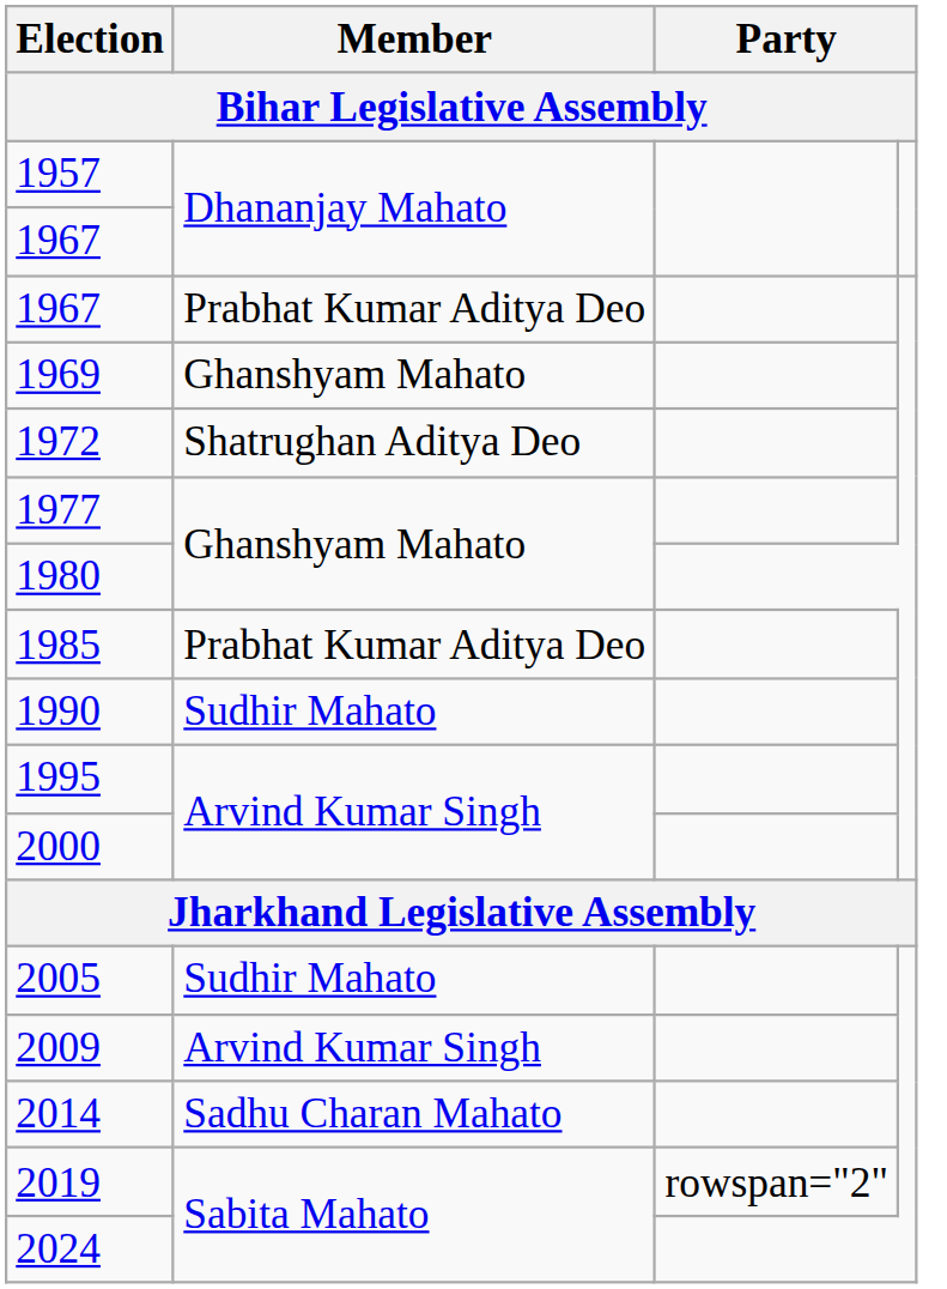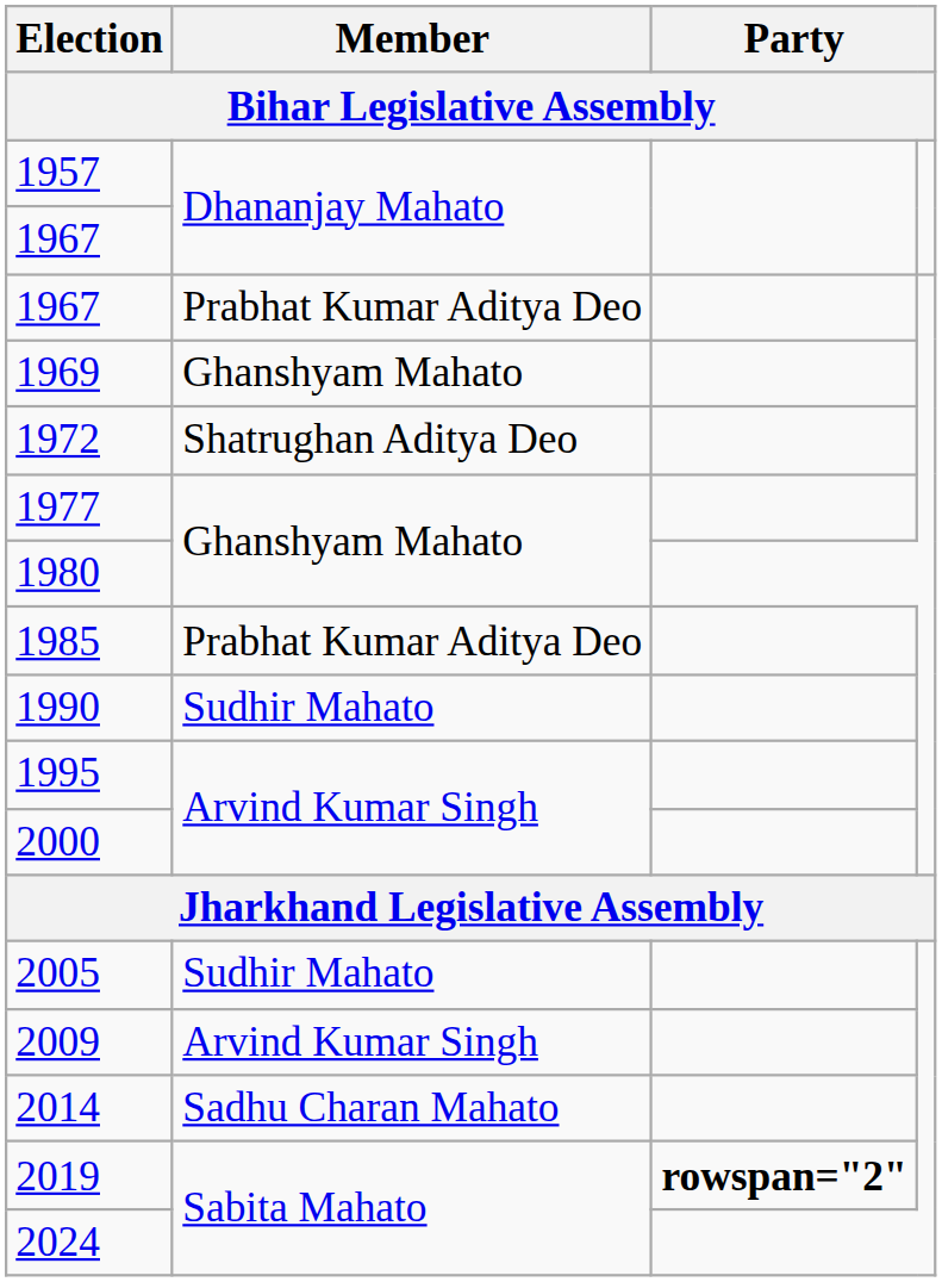2019 | column 3: normal -> bold
